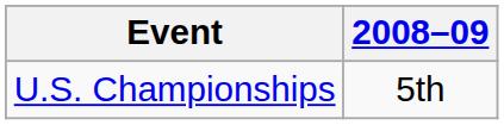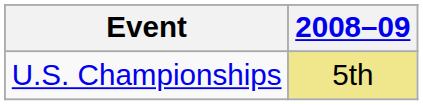U.S. Championships | 2008–09: no background -> khaki background
